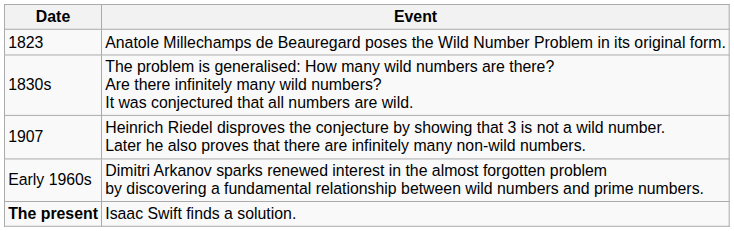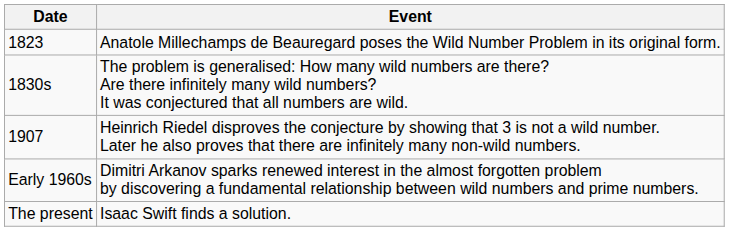Isaac Swift finds a solution. | Date: bold -> normal
